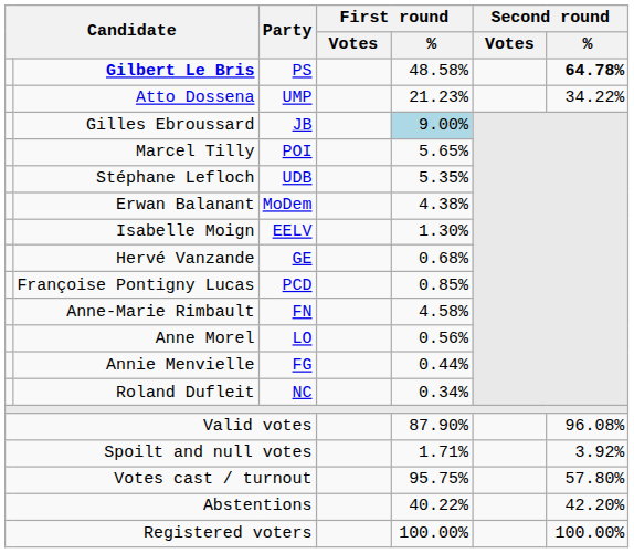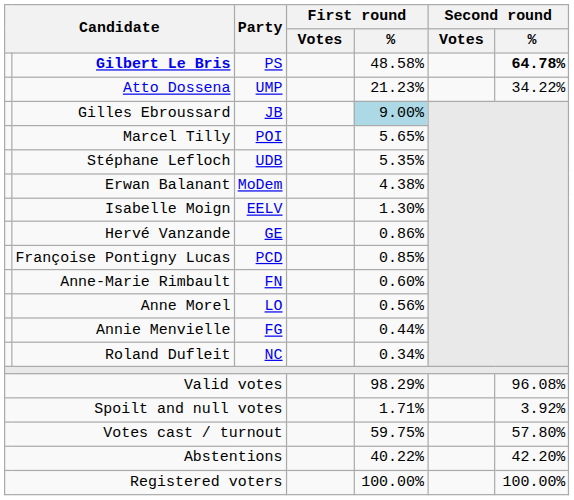Hervé Vanzande | First round / %: 0.68% -> 0.86%
Anne-Marie Rimbault | First round / %: 4.58% -> 0.60%
Valid votes | First round / %: 87.90% -> 98.29%
Votes cast / turnout | First round / %: 95.75% -> 59.75%
